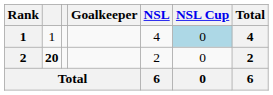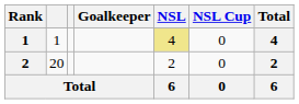row 2 | NSL: no background -> khaki background
row 2 | NSL Cup: lightblue background -> no background
row 3 | column 2: bold -> normal
